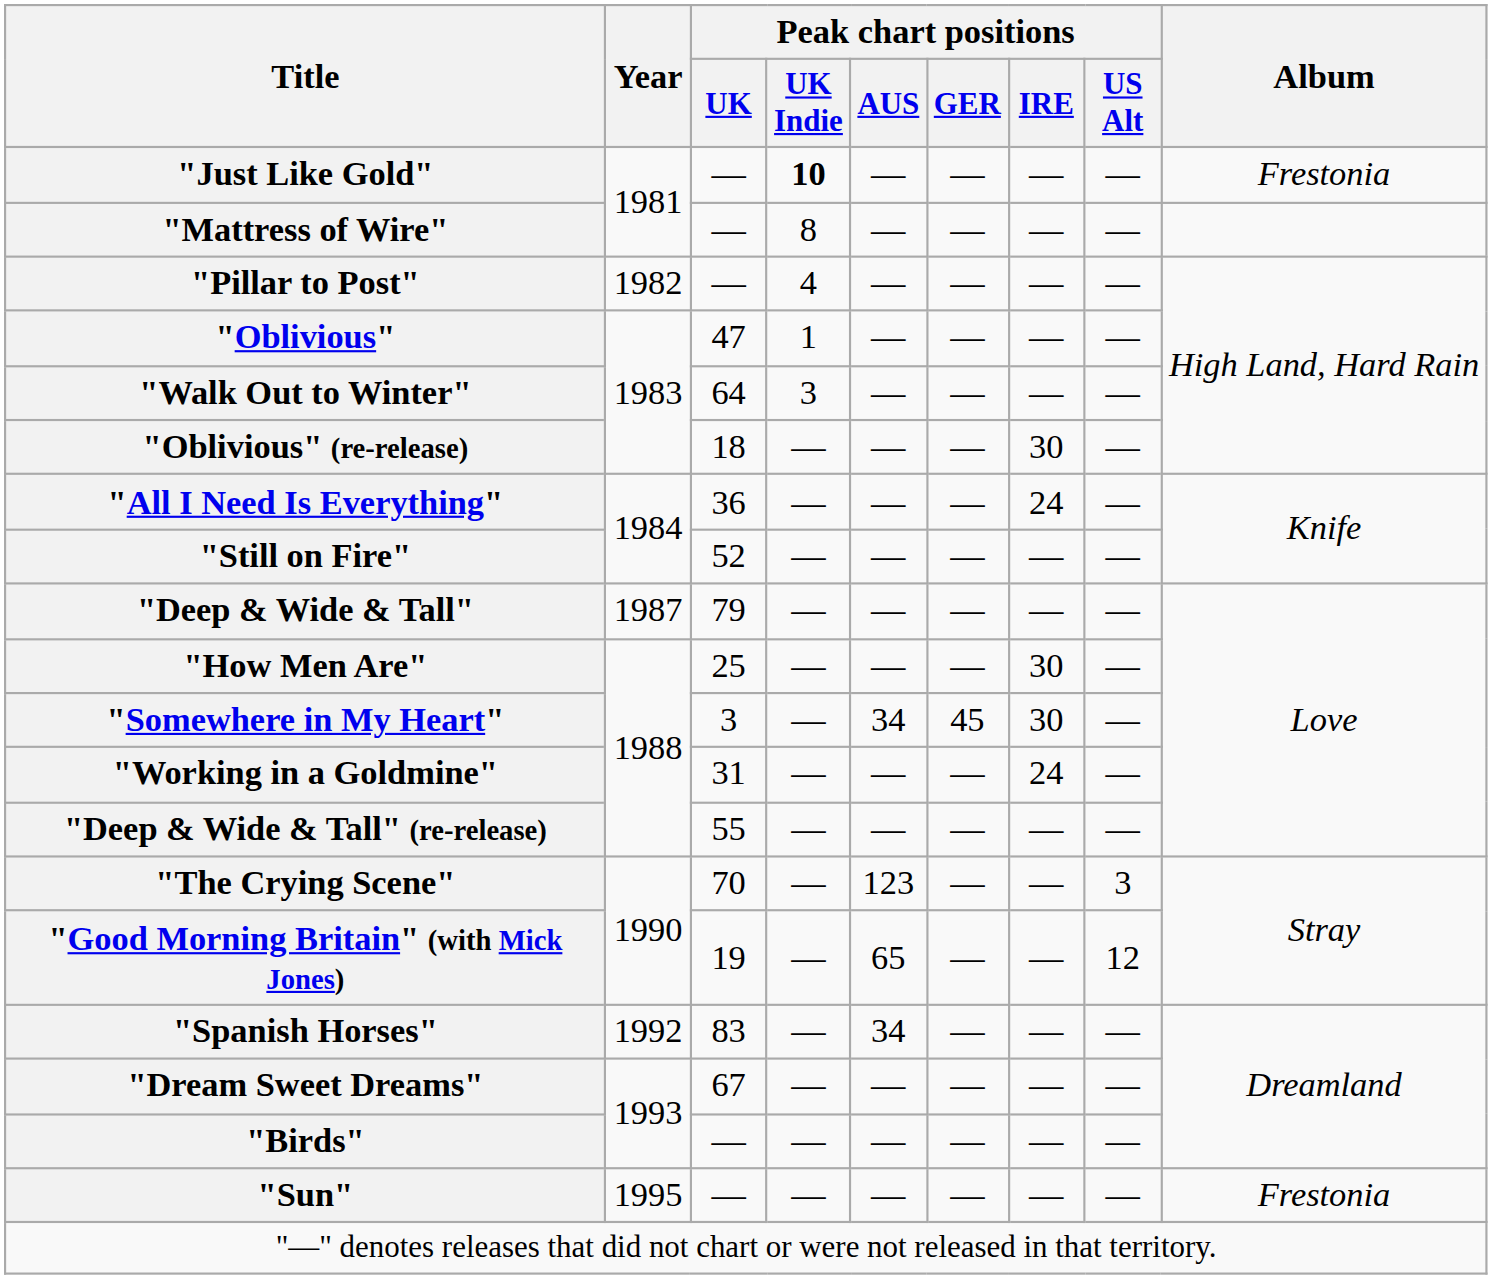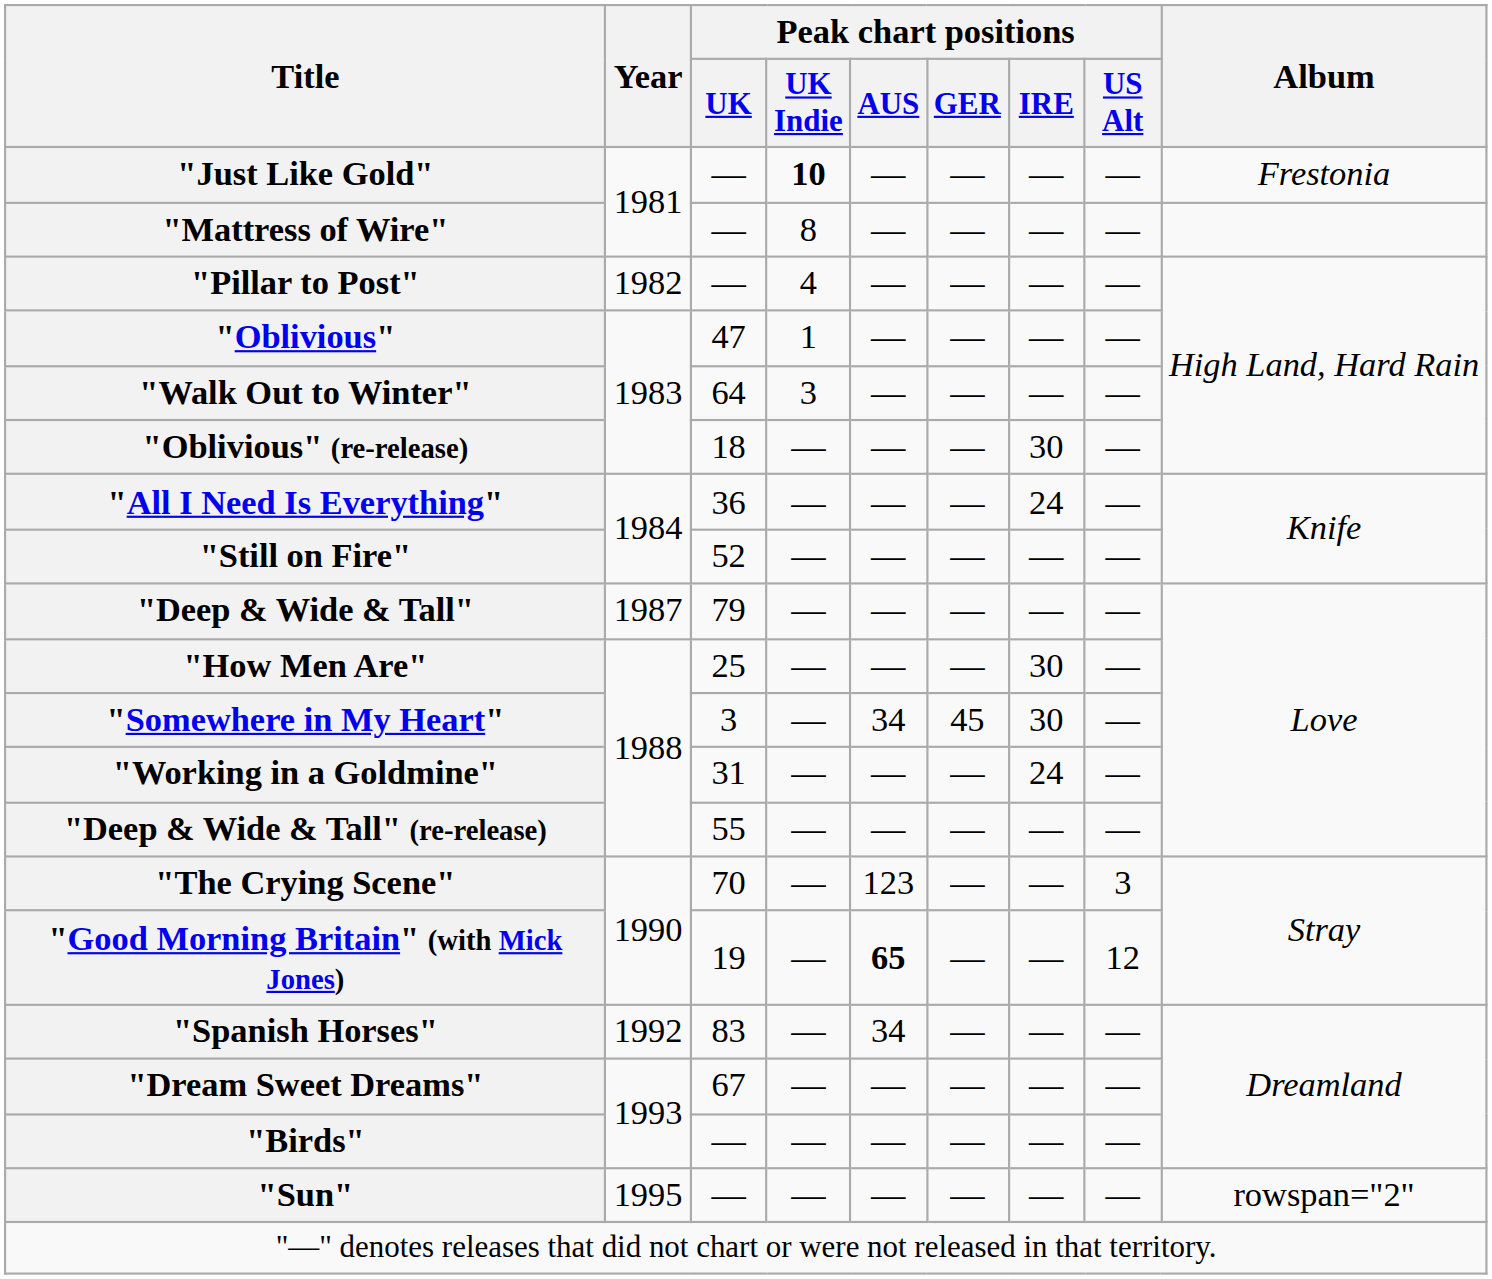"Good Morning Britain" (with Mick Jones) | Peak chart positions / AUS: normal -> bold
"Sun" | Album: Frestonia -> rowspan="2"
